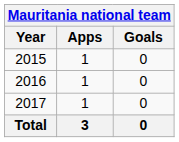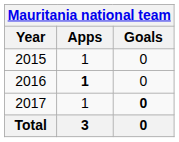2016 | Apps: normal -> bold
2017 | Goals: normal -> bold
